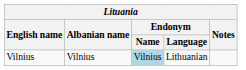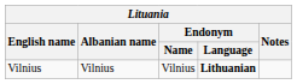row 4 | Endonym / Name: lightblue background -> no background
row 4 | Endonym / Language: normal -> bold
